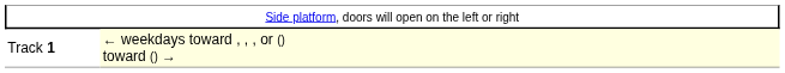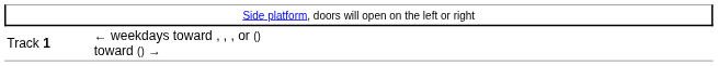Track 1 | column 2: lightyellow background -> no background
